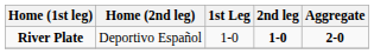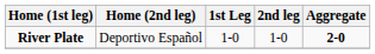River Plate | 2nd leg: bold -> normal
